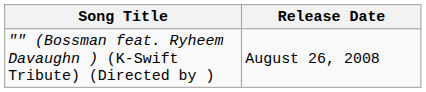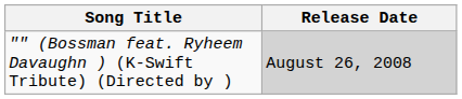row 2 | Release Date: no background -> lightgrey background
